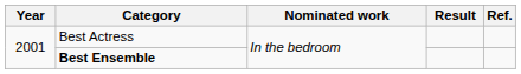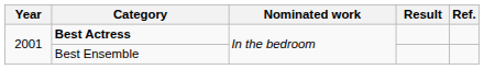Best Actress | Category: normal -> bold
Best Ensemble | Category: bold -> normal
